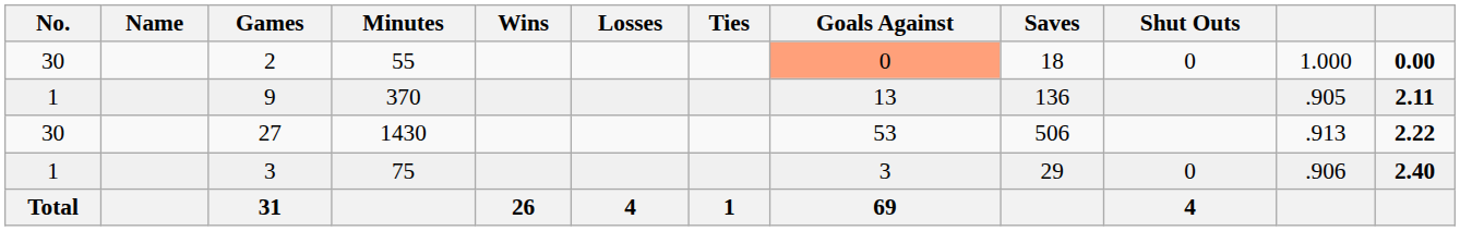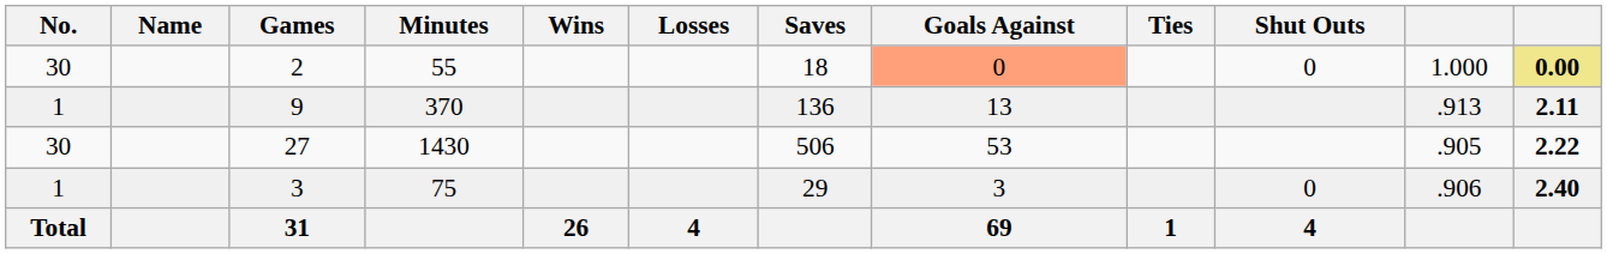columns swapped: Ties <-> Saves
2 | column 12: no background -> khaki background
9 | column 11: .905 -> .913
27 | column 11: .913 -> .905
